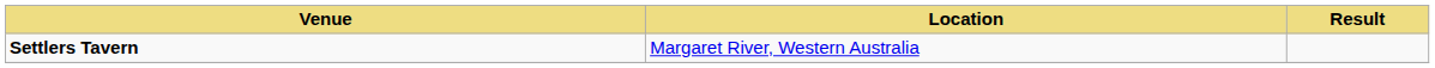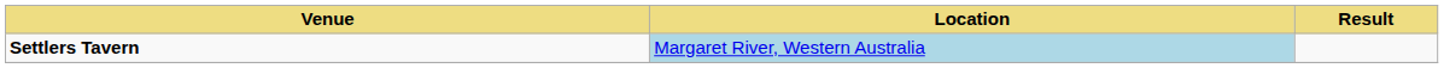Settlers Tavern | Location: no background -> lightblue background
